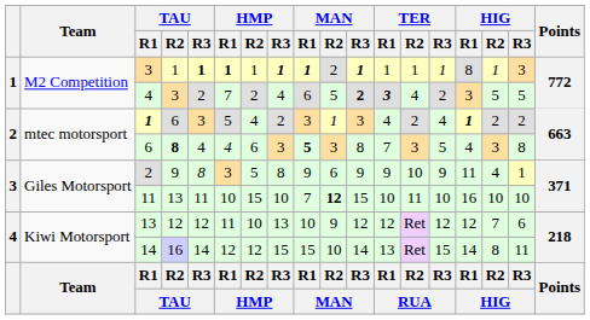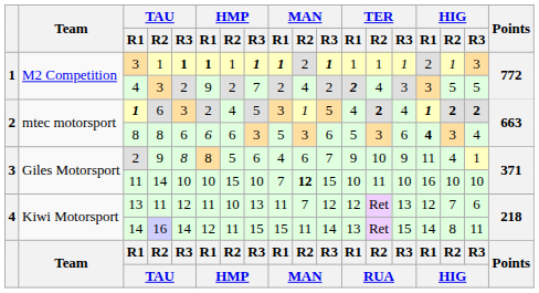row 3 | HIG / R1: 8 -> 2
row 4 | HMP / R1: 7 -> 9
row 4 | HMP / R3: 4 -> 7
row 4 | MAN / R1: 6 -> 2
row 4 | MAN / R2: 5 -> 4
row 4 | MAN / R3: bold -> normal
row 4 | TER / R1: 3 -> 2
row 4 | TER / R3: 2 -> 3
row 5 | HMP / R1: 5 -> 2
row 5 | HMP / R3: 2 -> 5
row 5 | MAN / R3: 3 -> 5
row 5 | TER / R2: normal -> bold
row 5 | HIG / R2: normal -> bold
row 5 | HIG / R3: normal -> bold
row 6 | TAU / R1: 6 -> 8
row 6 | TAU / R2: bold -> normal
row 6 | TAU / R3: 4 -> 6
row 6 | HMP / R1: 4 -> 6
row 6 | MAN / R1: bold -> normal
row 6 | MAN / R3: 8 -> 6
row 6 | TER / R1: 7 -> 5
row 6 | TER / R3: 5 -> 6
row 6 | HIG / R1: normal -> bold
row 6 | HIG / R3: 8 -> 4
row 7 | HMP / R1: 3 -> 8
row 7 | HMP / R3: 8 -> 6
row 7 | MAN / R1: 9 -> 4
row 7 | MAN / R3: 9 -> 7
row 8 | TAU / R2: 13 -> 14
row 8 | TAU / R3: 11 -> 10
row 9 | TAU / R2: 12 -> 11
row 9 | MAN / R1: 10 -> 11
row 9 | MAN / R2: 9 -> 7
row 9 | TER / R3: 12 -> 13
row 10 | HMP / R2: 12 -> 11
row 10 | MAN / R2: 10 -> 11
